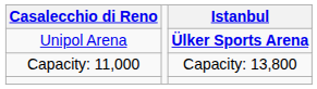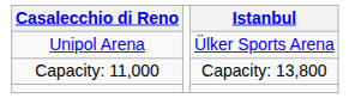Unipol Arena | Istanbul: bold -> normal
